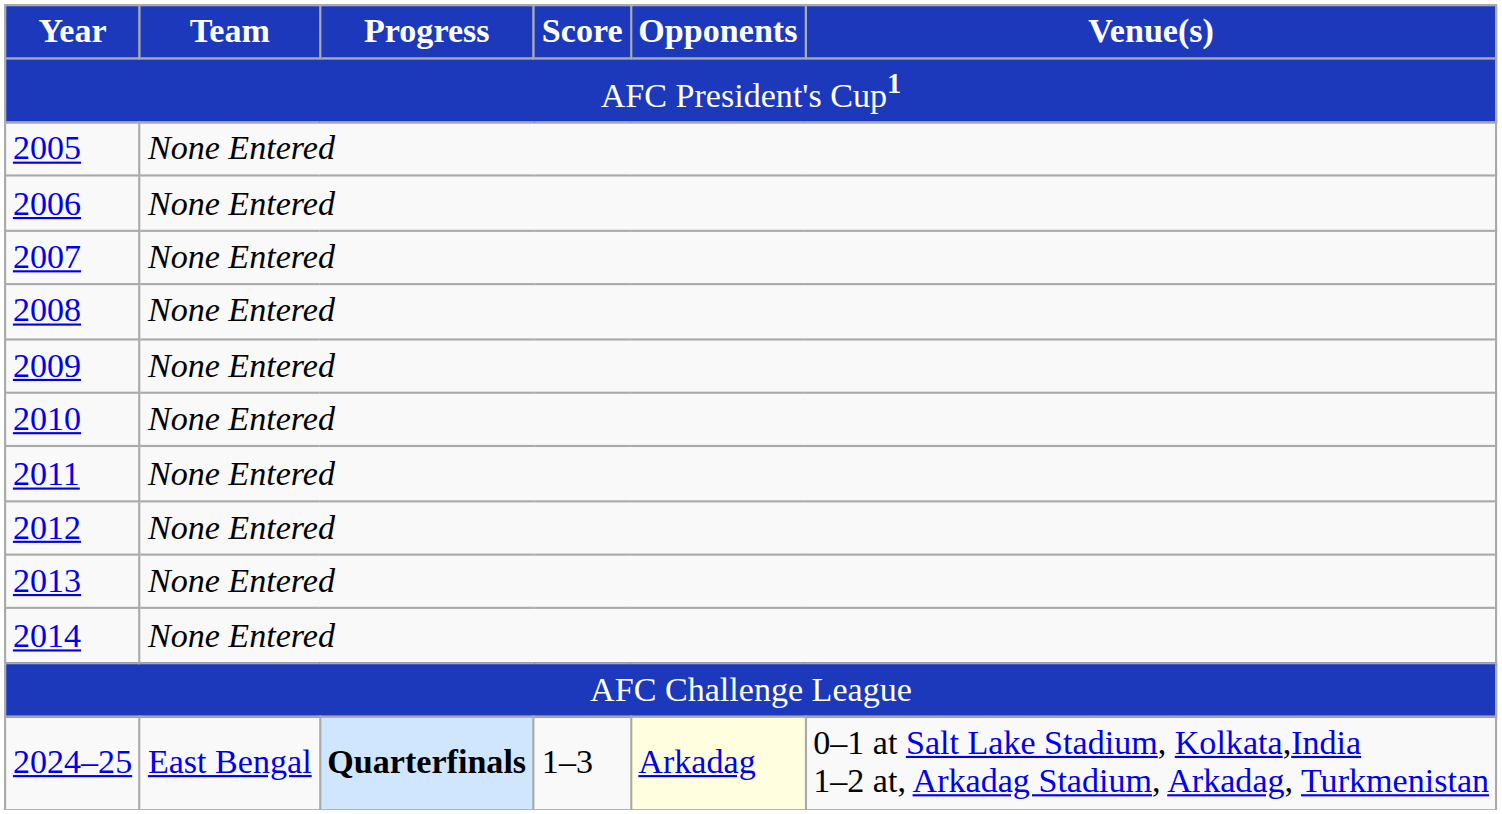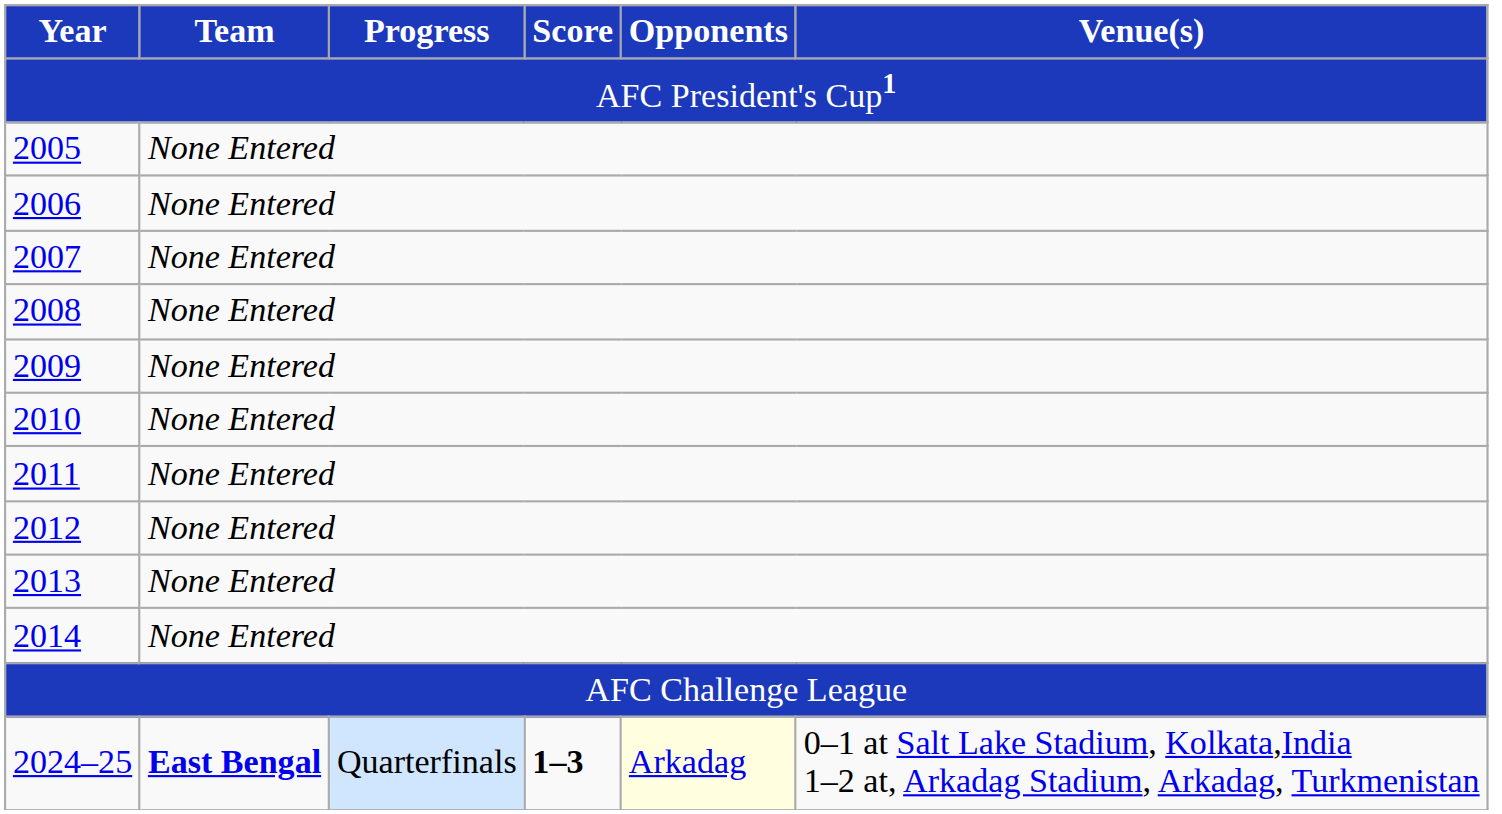2024–25 | Team: normal -> bold
2024–25 | Progress: bold -> normal
2024–25 | Score: normal -> bold
